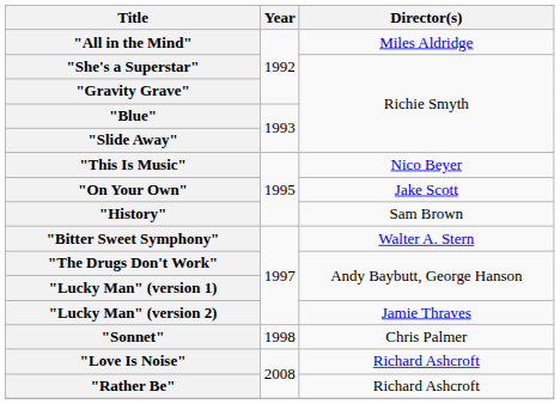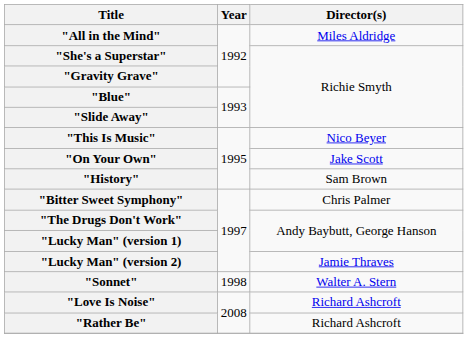"Bitter Sweet Symphony" | Director(s): Walter A. Stern -> Chris Palmer
"Sonnet" | Director(s): Chris Palmer -> Walter A. Stern
